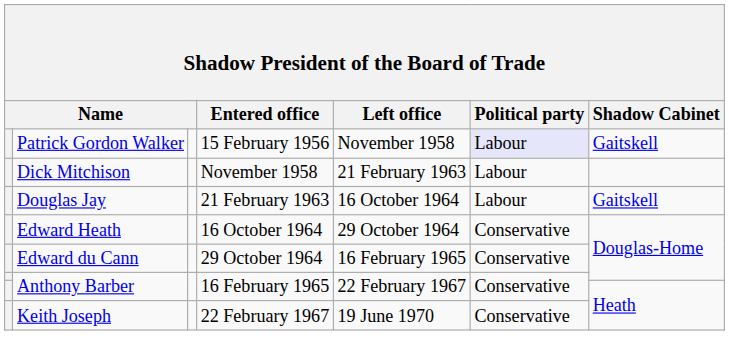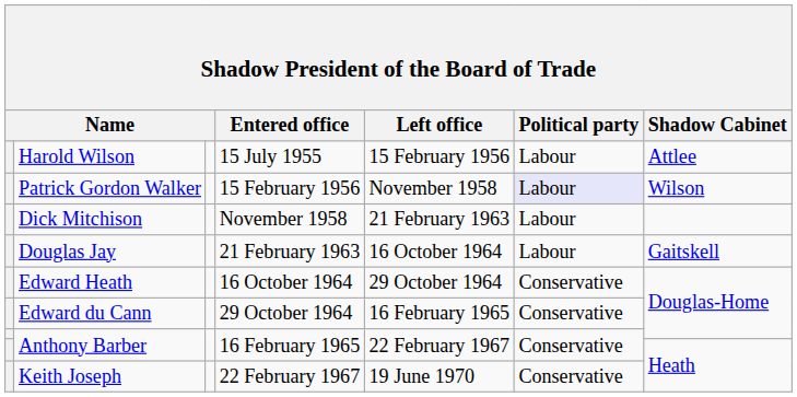+ row: Harold Wilson | 15 July 1955 | 15 February 1956 | Labour | Attlee
Patrick Gordon Walker | Shadow Cabinet: Gaitskell -> Wilson
